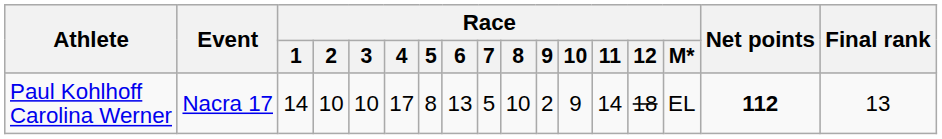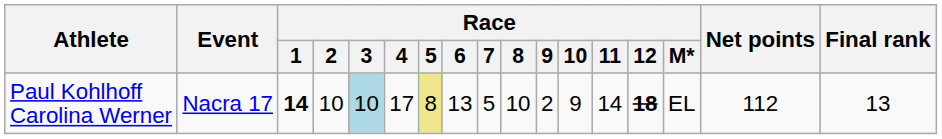Paul Kohlhoff Carolina Werner | Race / 1: normal -> bold
Paul Kohlhoff Carolina Werner | Race / 3: no background -> lightblue background
Paul Kohlhoff Carolina Werner | Race / 5: no background -> khaki background
Paul Kohlhoff Carolina Werner | Race / 12: normal -> bold
Paul Kohlhoff Carolina Werner | Net points: bold -> normal
